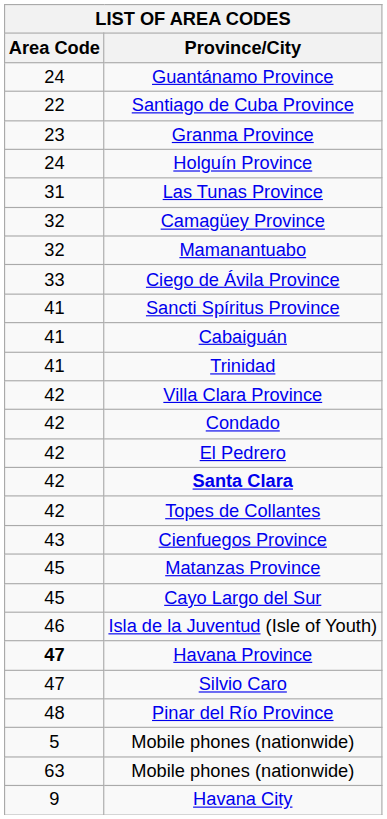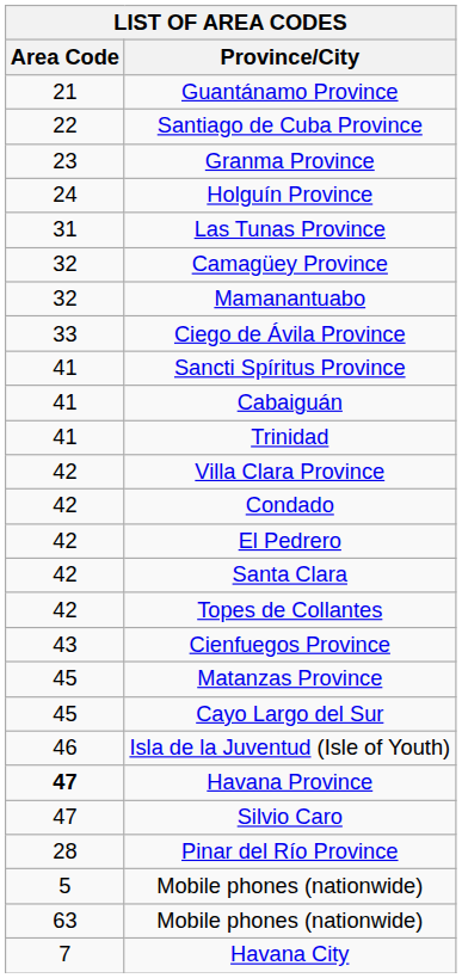row 3 | Area Code: 24 -> 21
row 17 | Province/City: bold -> normal
row 25 | Area Code: 48 -> 28
row 28 | Area Code: 9 -> 7
